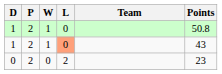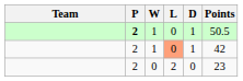columns swapped: Team <-> D
row 2 | P: normal -> bold
row 2 | Points: 50.8 -> 50.5
row 3 | Points: 43 -> 42
